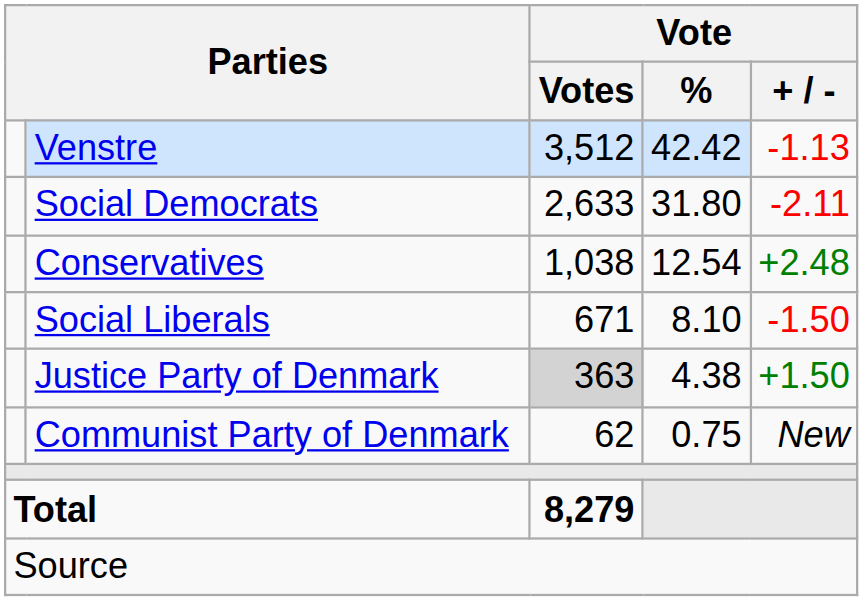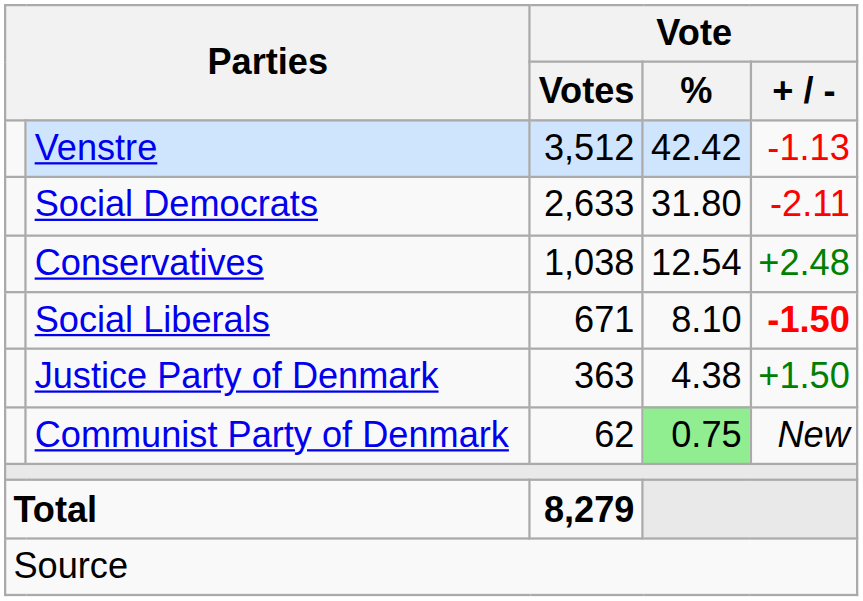Social Liberals | Vote / + / -: normal -> bold
Justice Party of Denmark | Vote / Votes: lightgrey background -> no background
Communist Party of Denmark | Vote / %: no background -> lightgreen background
